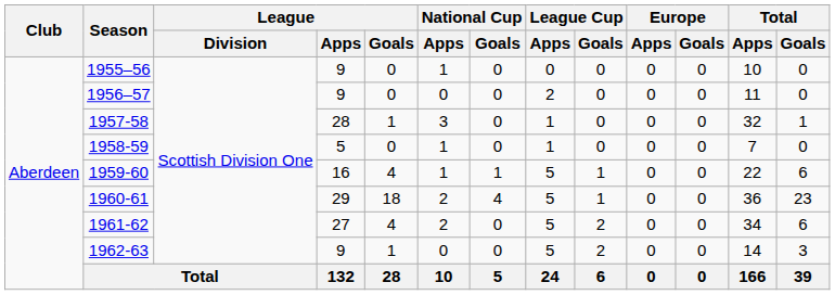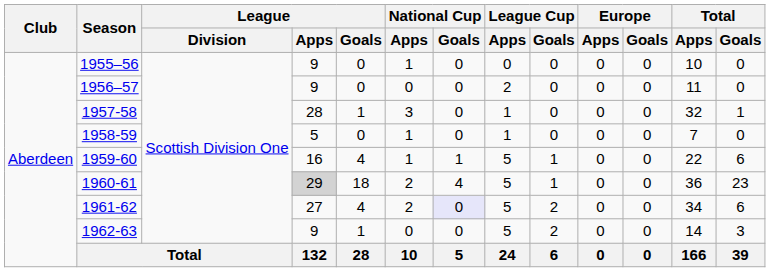1960-61 | League / Apps: no background -> lightgrey background
1961-62 | National Cup / Goals: no background -> lavender background
